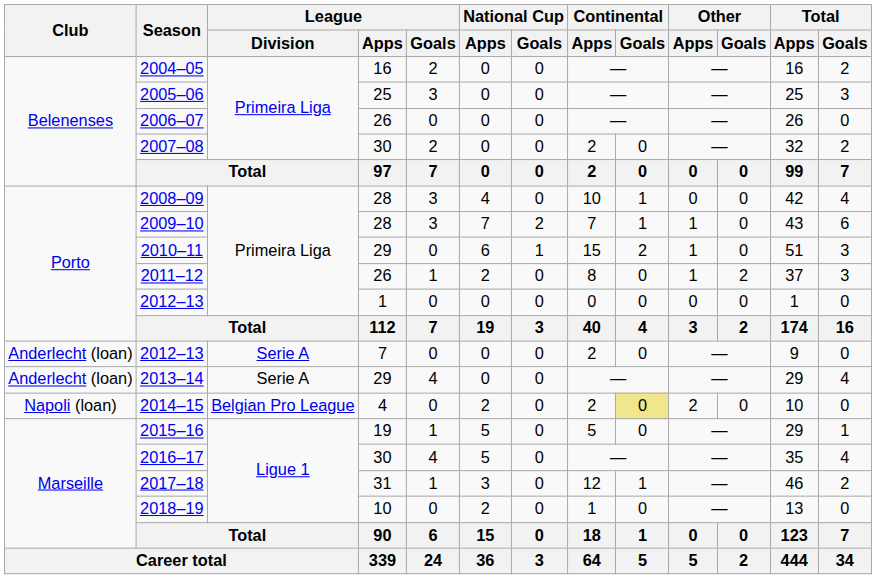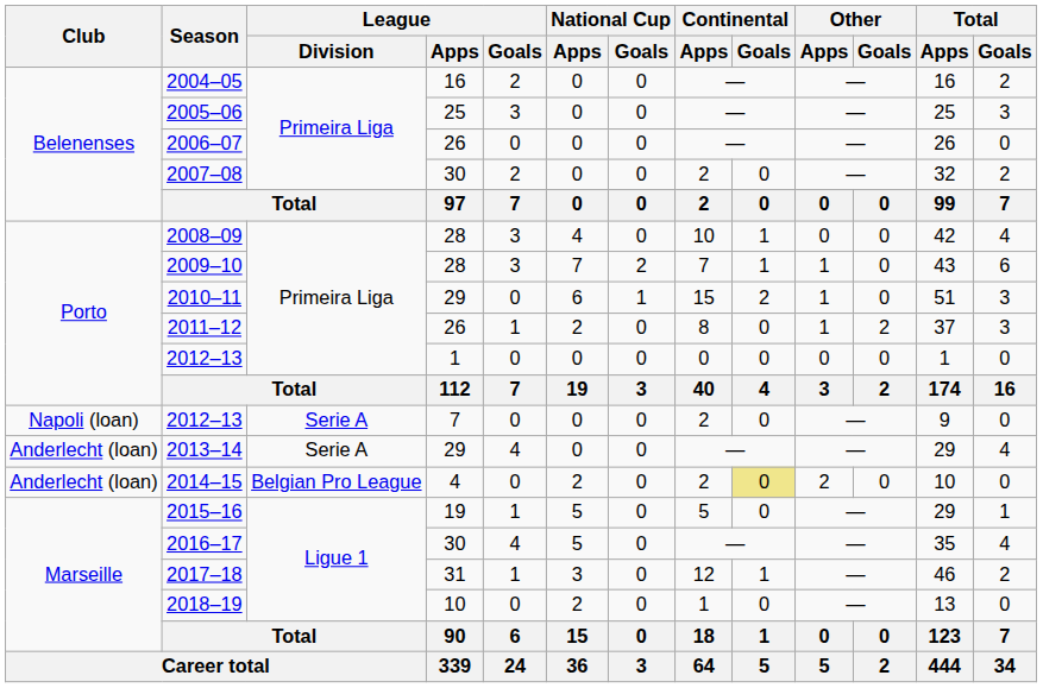2012–13 / 7 | Club: Anderlecht (loan) -> Napoli (loan)
2014–15 | Club: Napoli (loan) -> Anderlecht (loan)
